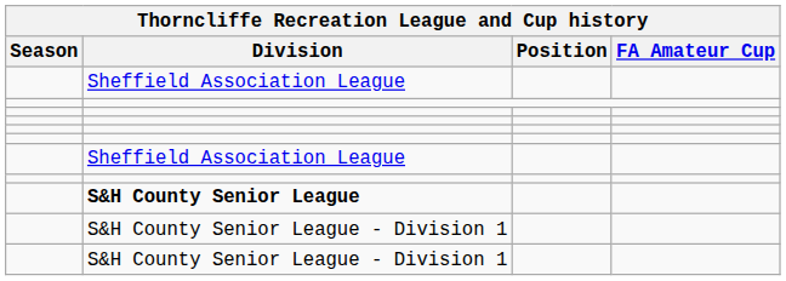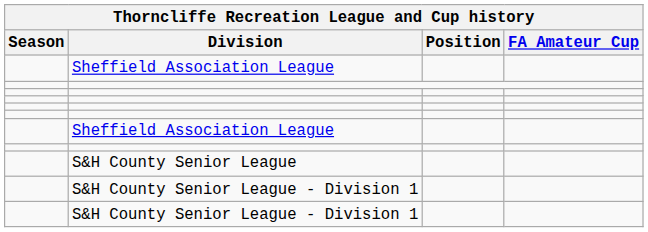S&H County Senior League | Division: bold -> normal
